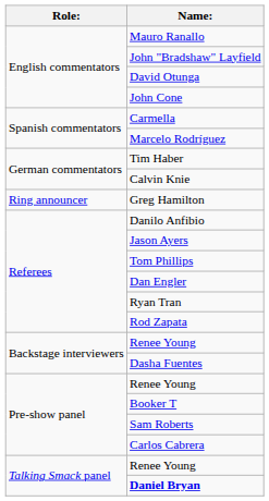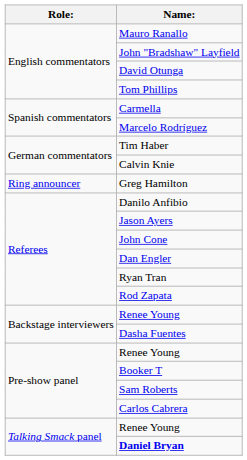row 5 | Name:: John Cone -> Tom Phillips
row 13 | Name:: Tom Phillips -> John Cone
